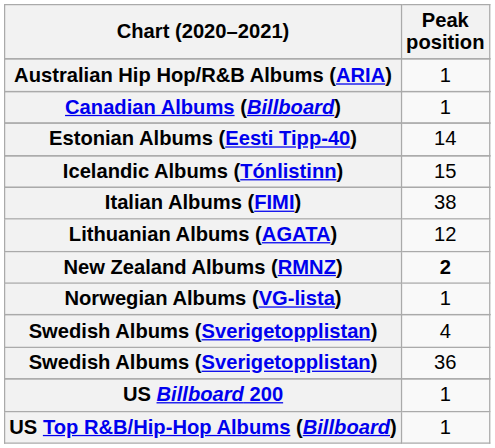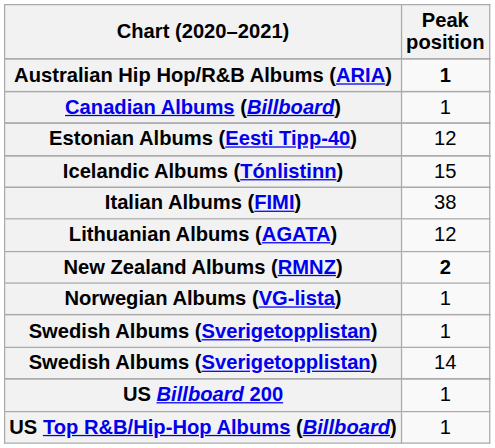row 2 | Peak position: normal -> bold
row 4 | Peak position: 14 -> 12
row 10 | Peak position: 4 -> 1
row 11 | Peak position: 36 -> 14
